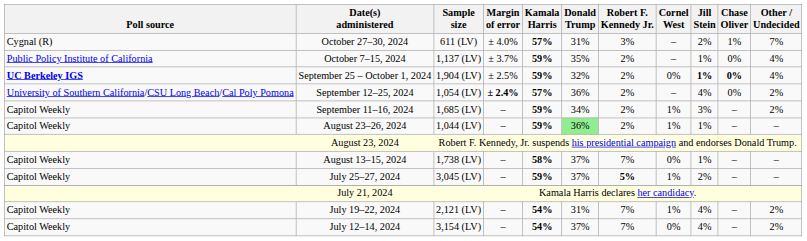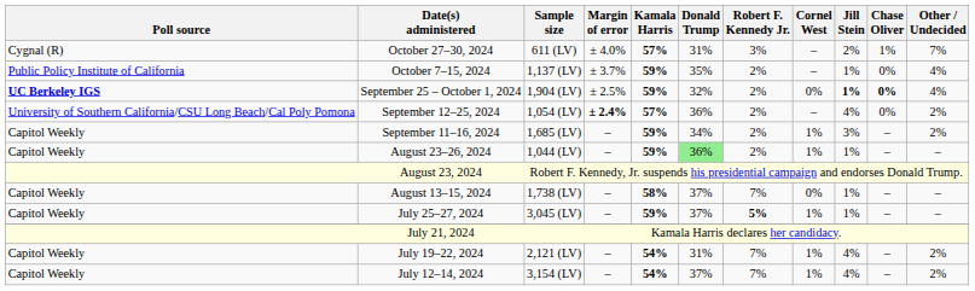July 25–27, 2024 | Jill Stein: 2% -> 1%
July 12–14, 2024 | Cornel West: 0% -> 1%
